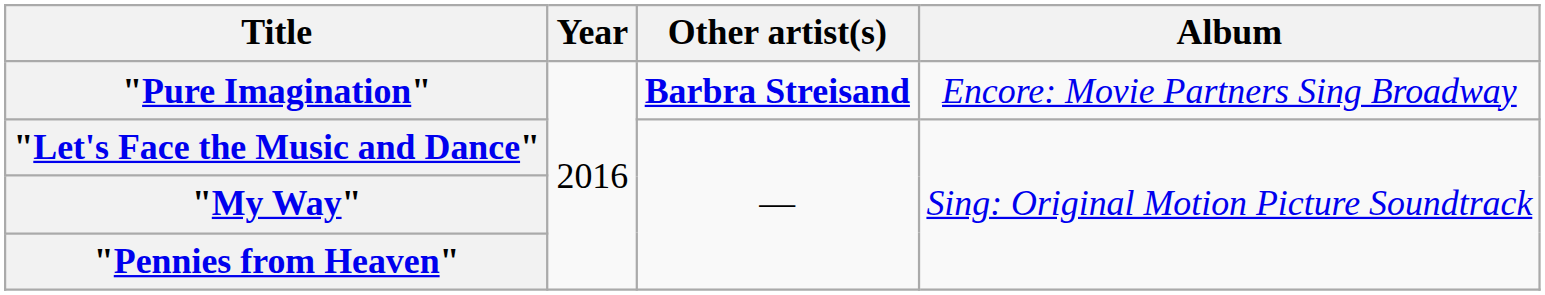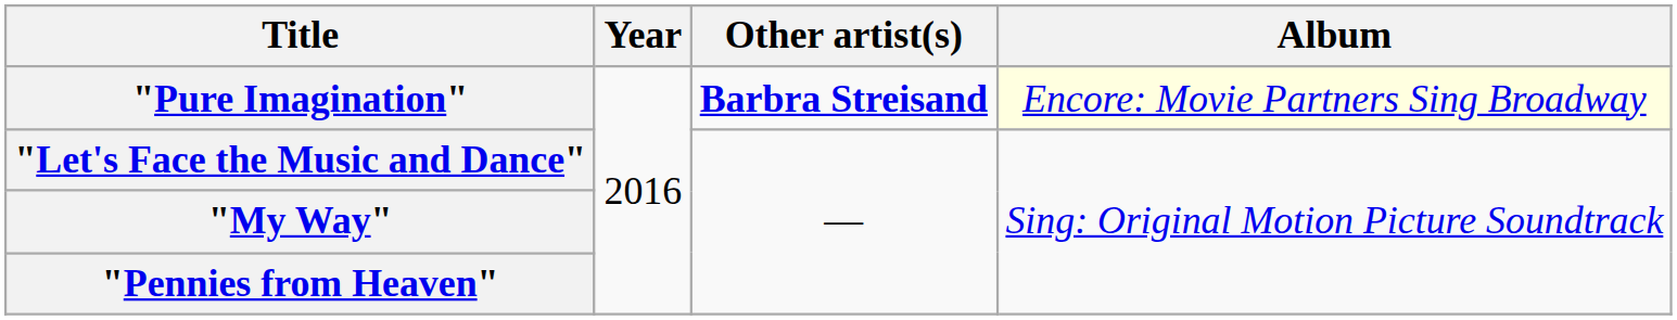"Pure Imagination" | Album: no background -> lightyellow background
